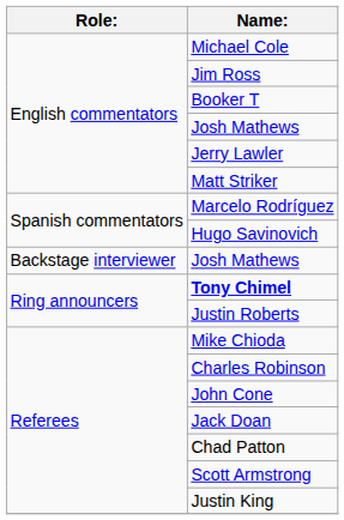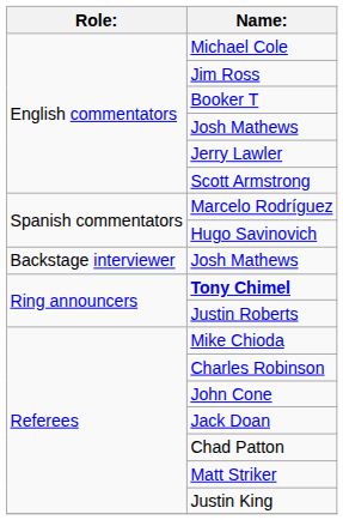row 7 | Name:: Matt Striker -> Scott Armstrong
row 18 | Name:: Scott Armstrong -> Matt Striker
